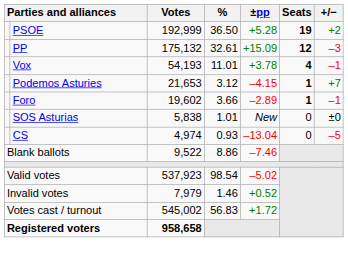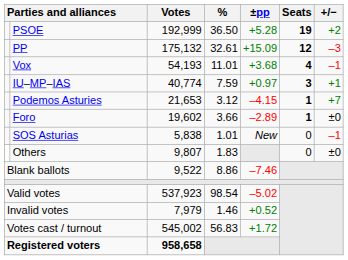Vox | ±pp: +3.78 -> +3.68
+ row: IU–MP–IAS | 40,774 | 7.59 | +0.97 | 3 | +1
Foro | +/−: –1 -> ±0
SOS Asturias | +/−: ±0 -> –1
- row: CS | 4,974 | 0.93 | –13.04 | 0 | –5
+ row: Others | 9,807 | 1.83 | 0 | ±0
